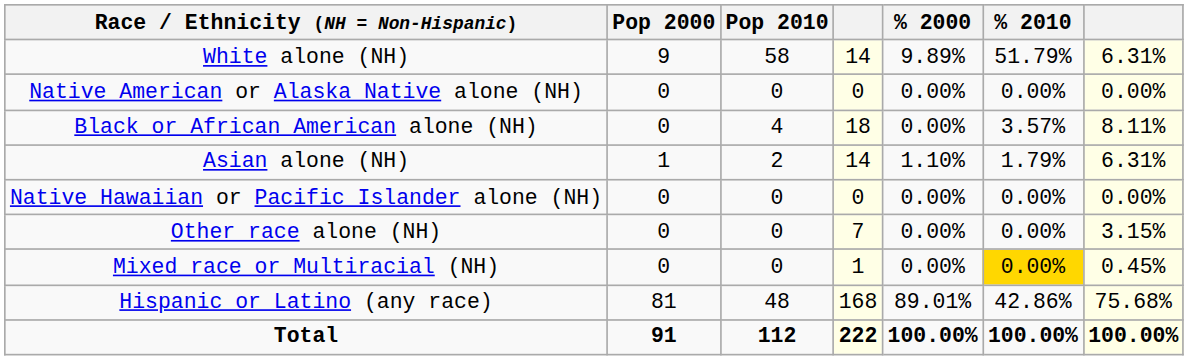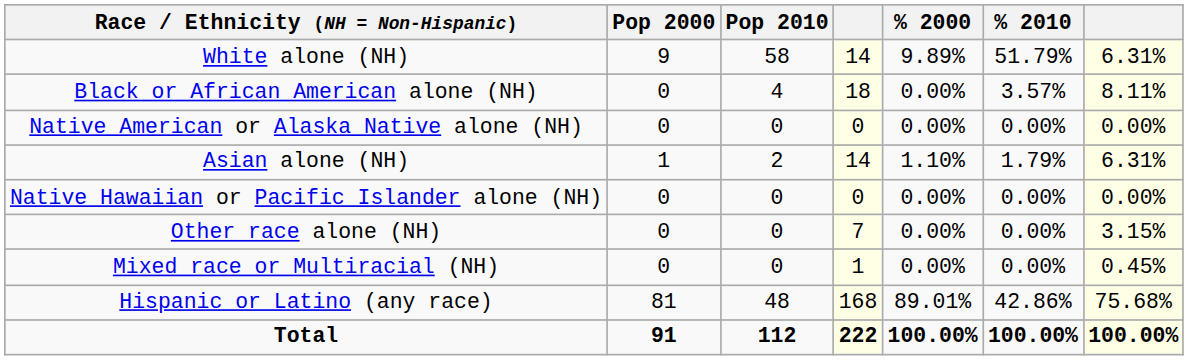rows swapped: Black or African American alone (NH) <-> Native American or Alaska Native alone (NH)
Mixed race or Multiracial (NH) | % 2010: gold background -> no background
